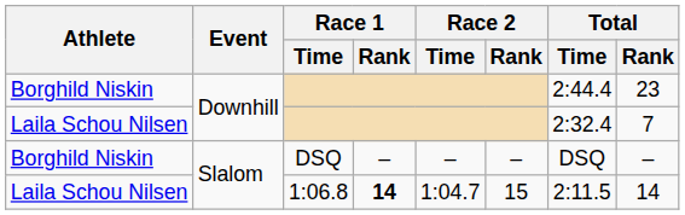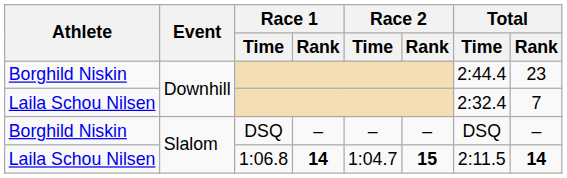1:06.8 | Race 2 / Rank: normal -> bold
1:06.8 | Total / Rank: normal -> bold
